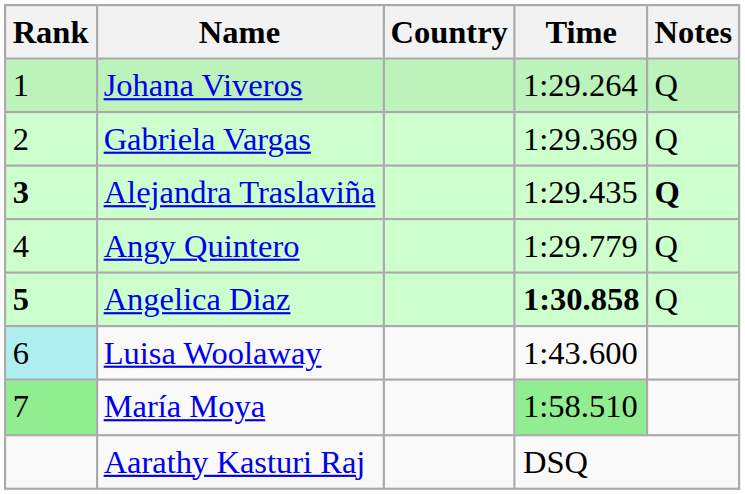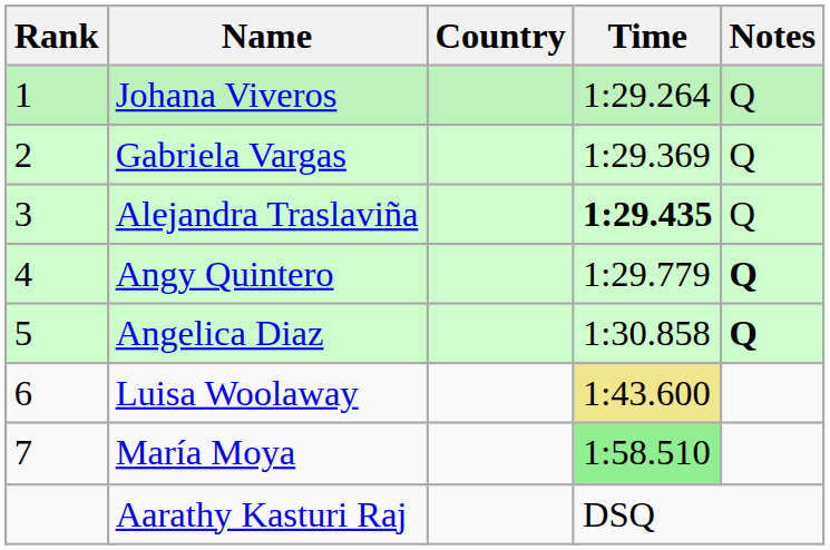Alejandra Traslaviña | Rank: bold -> normal
Alejandra Traslaviña | Time: normal -> bold
Alejandra Traslaviña | Notes: bold -> normal
Angy Quintero | Notes: normal -> bold
Angelica Diaz | Rank: bold -> normal
Angelica Diaz | Time: bold -> normal
Angelica Diaz | Notes: normal -> bold
Luisa Woolaway | Rank: paleturquoise background -> no background
Luisa Woolaway | Time: no background -> khaki background
María Moya | Rank: lightgreen background -> no background
